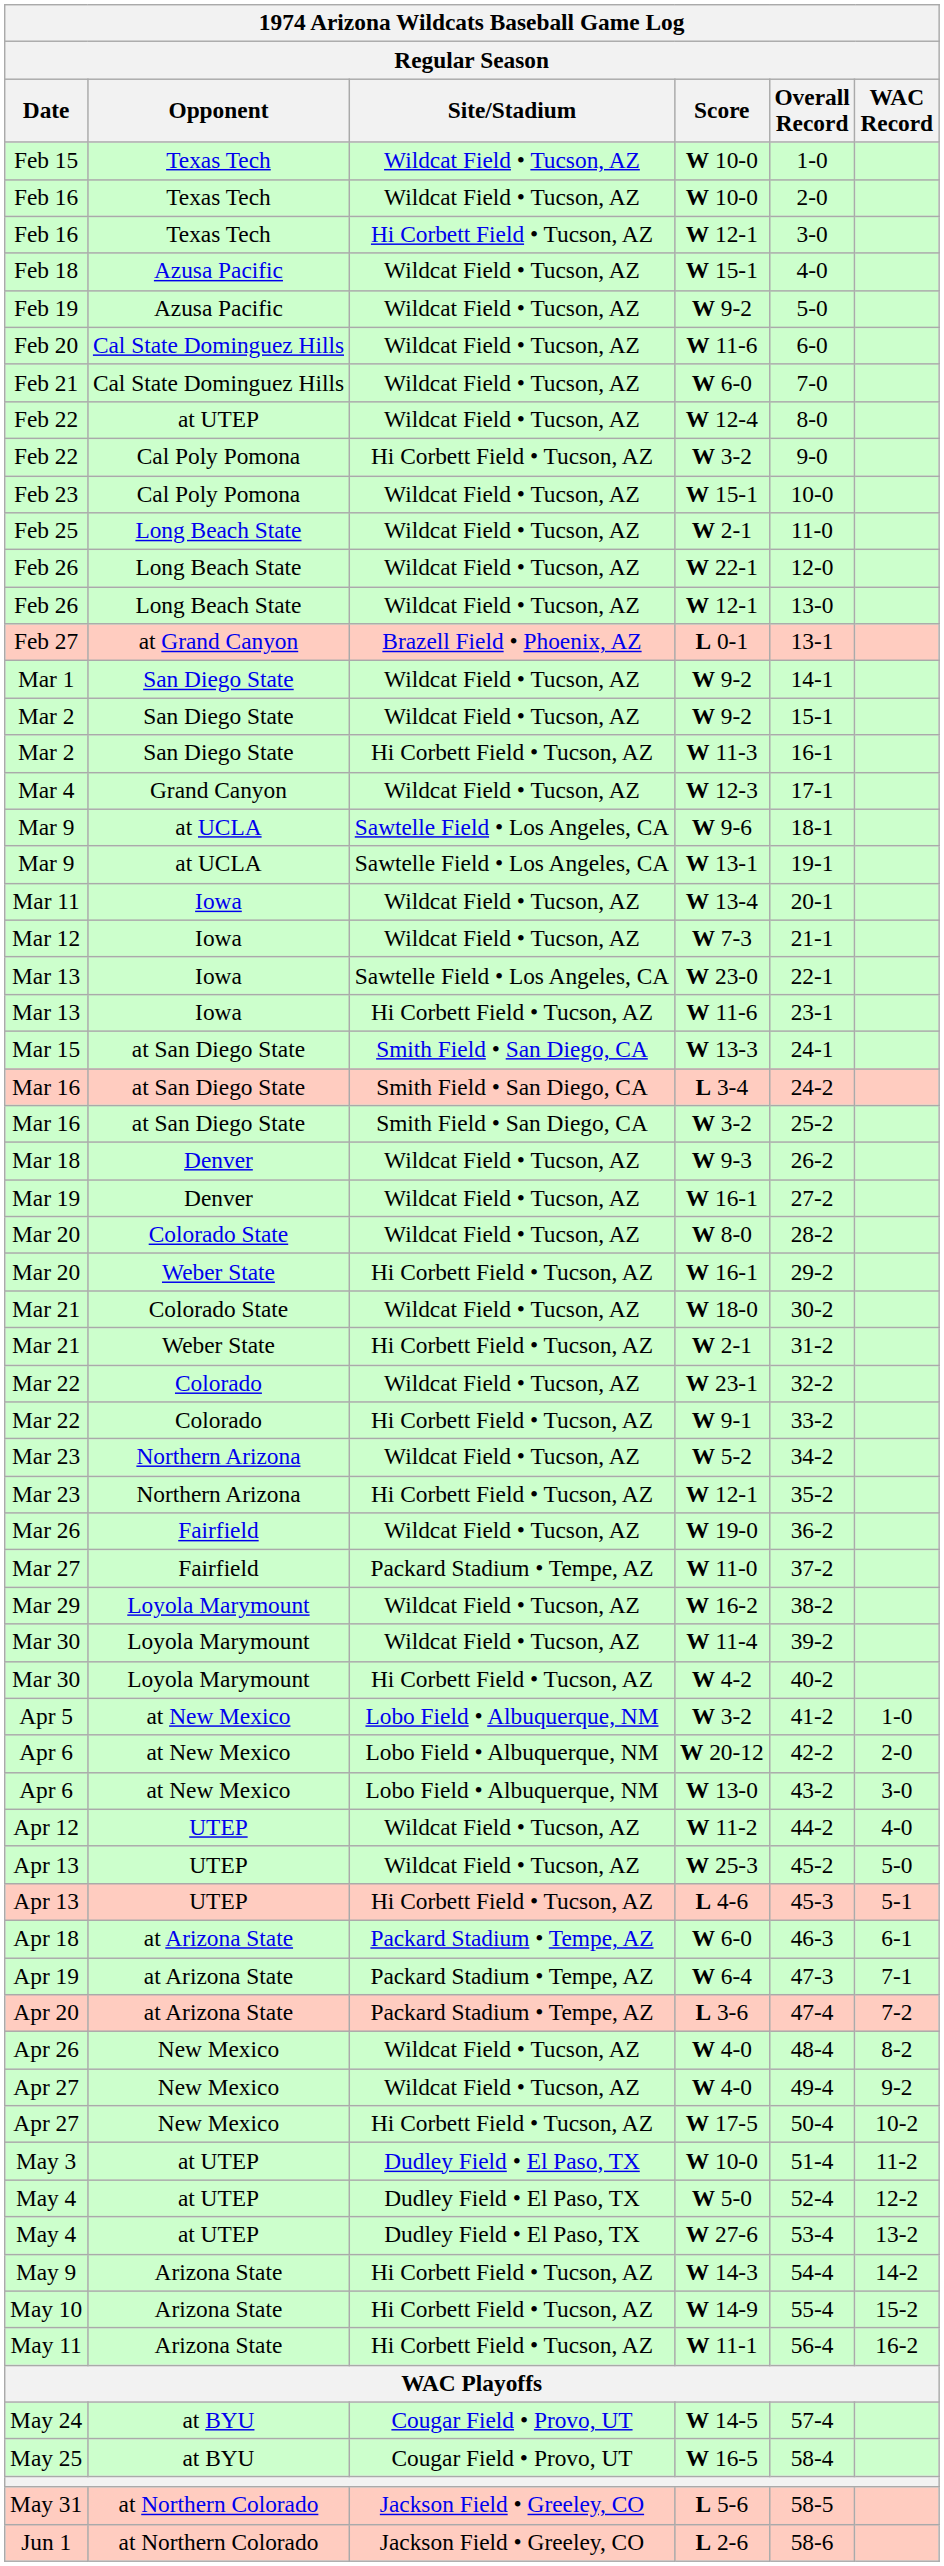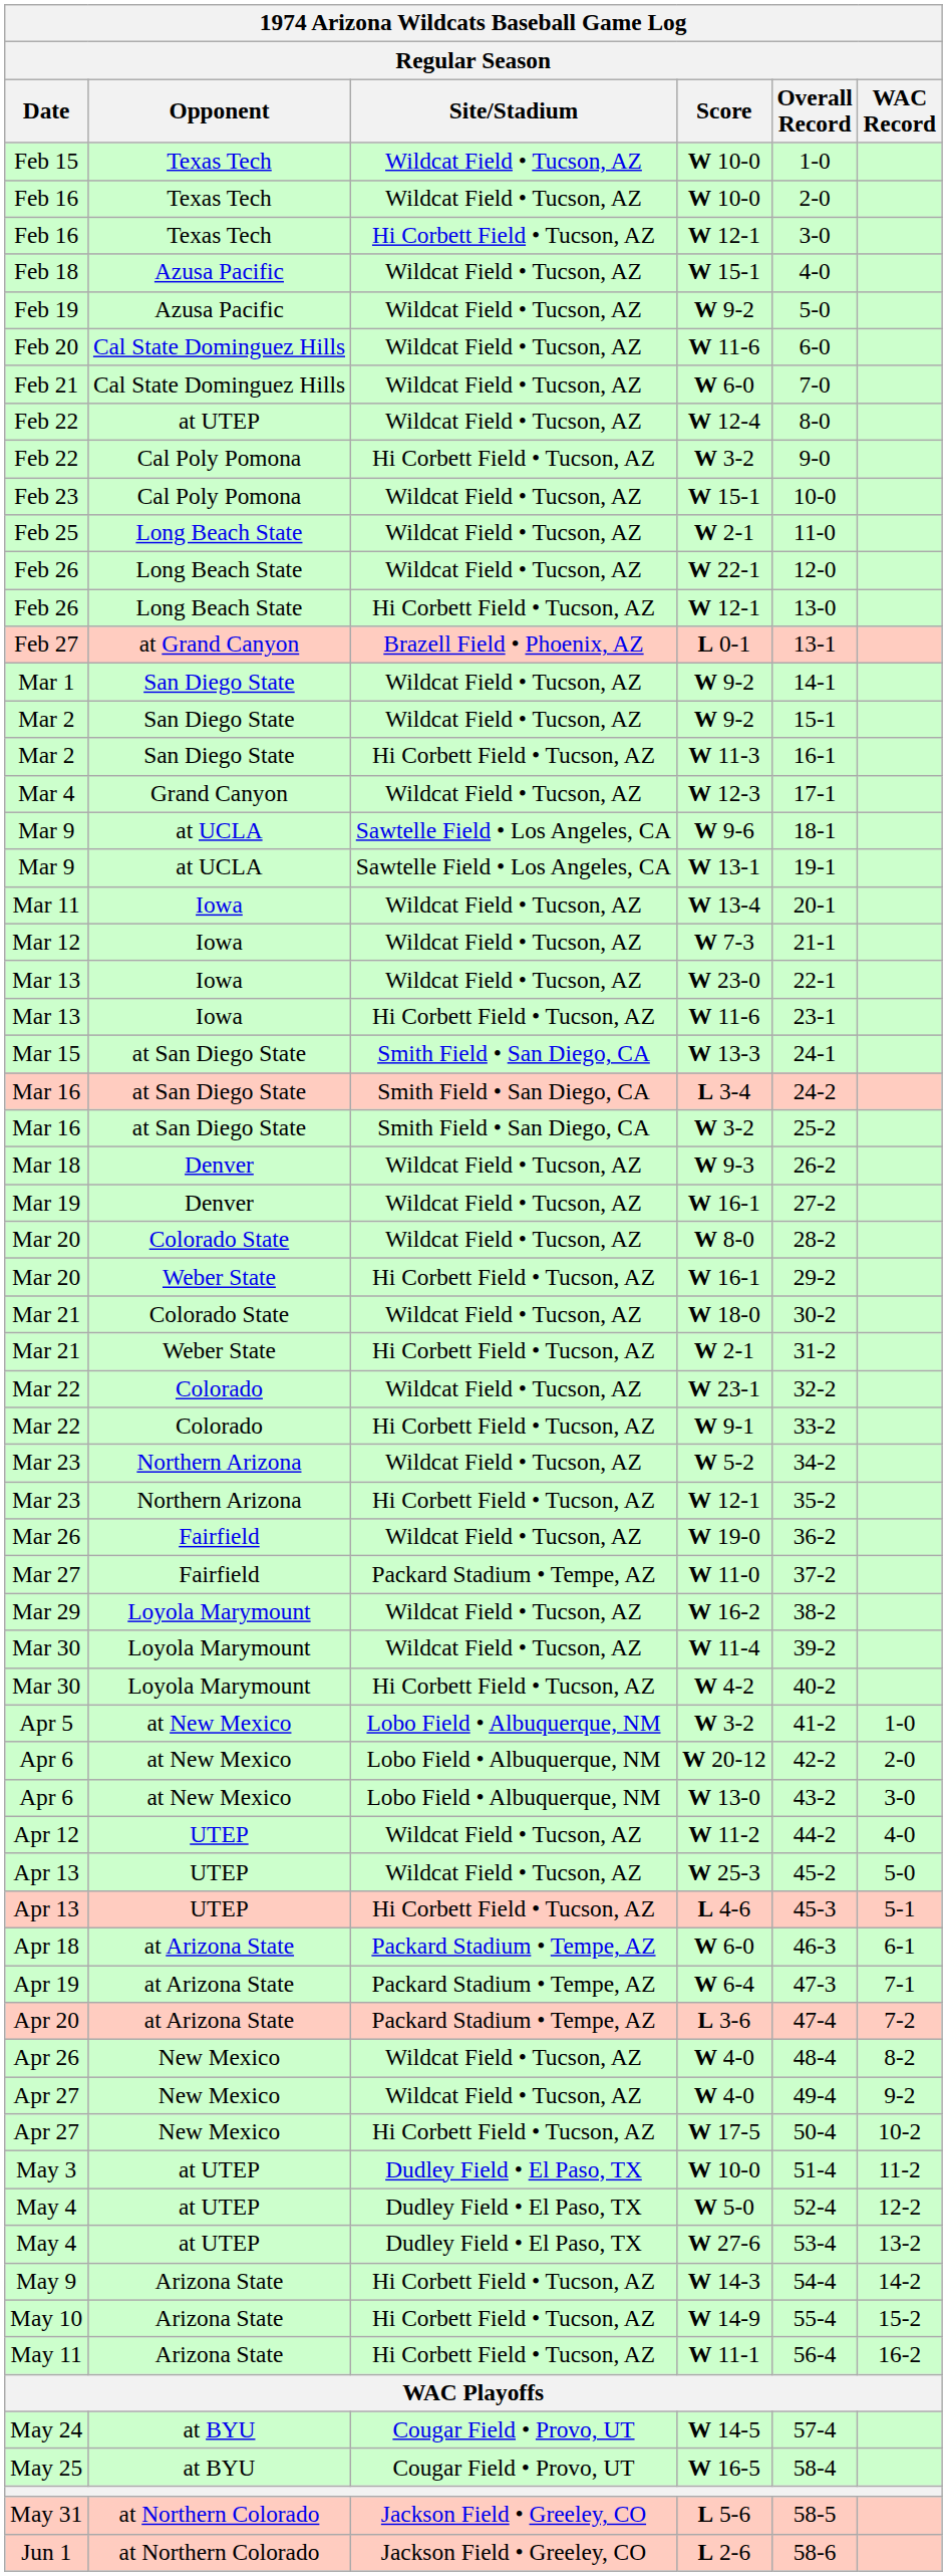Feb 26 / W 12-1 | Site/Stadium: Wildcat Field • Tucson, AZ -> Hi Corbett Field • Tucson, AZ
W 23-0 | Site/Stadium: Sawtelle Field • Los Angeles, CA -> Wildcat Field • Tucson, AZ
